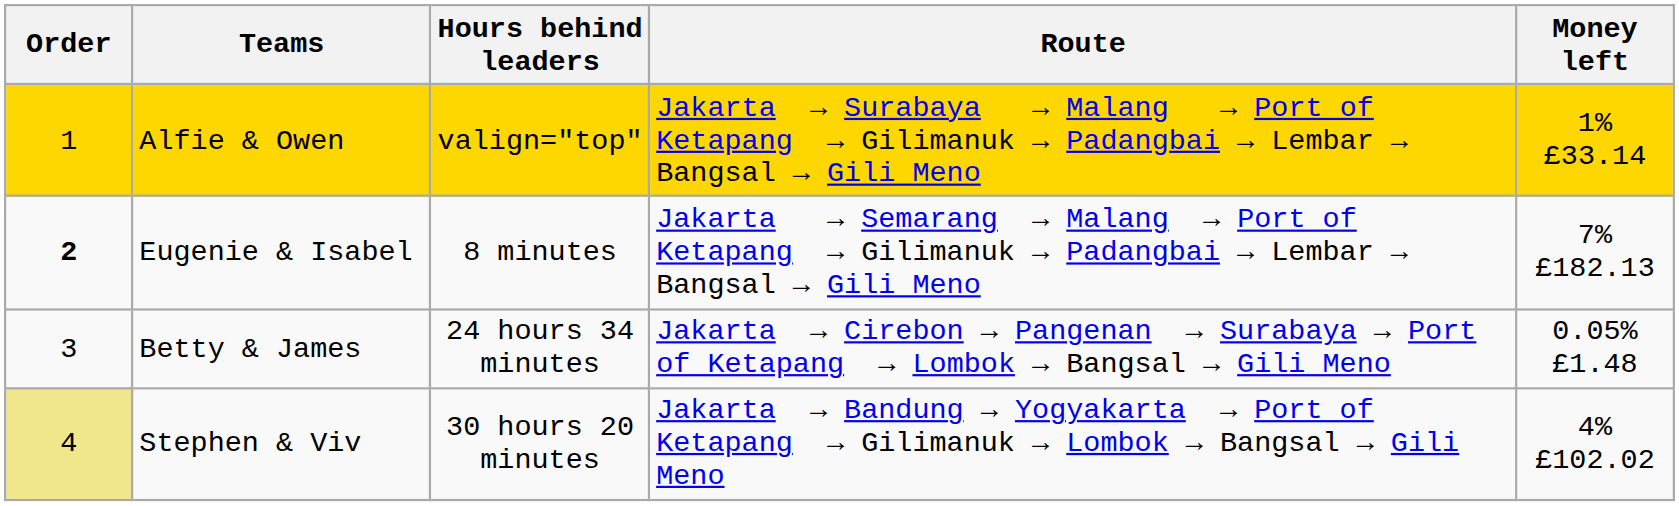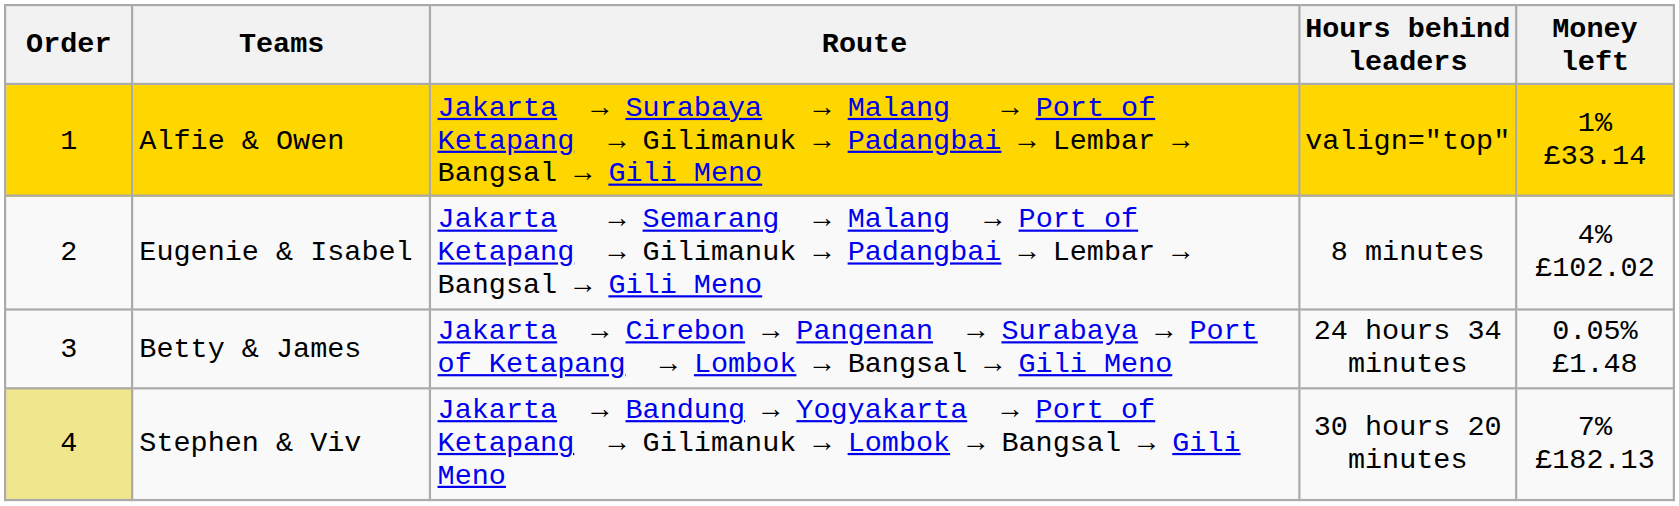columns swapped: Route <-> Hours behind leaders
Eugenie & Isabel | Order: bold -> normal
Eugenie & Isabel | Money left: 7% £182.13 -> 4% £102.02
Stephen & Viv | Money left: 4% £102.02 -> 7% £182.13
